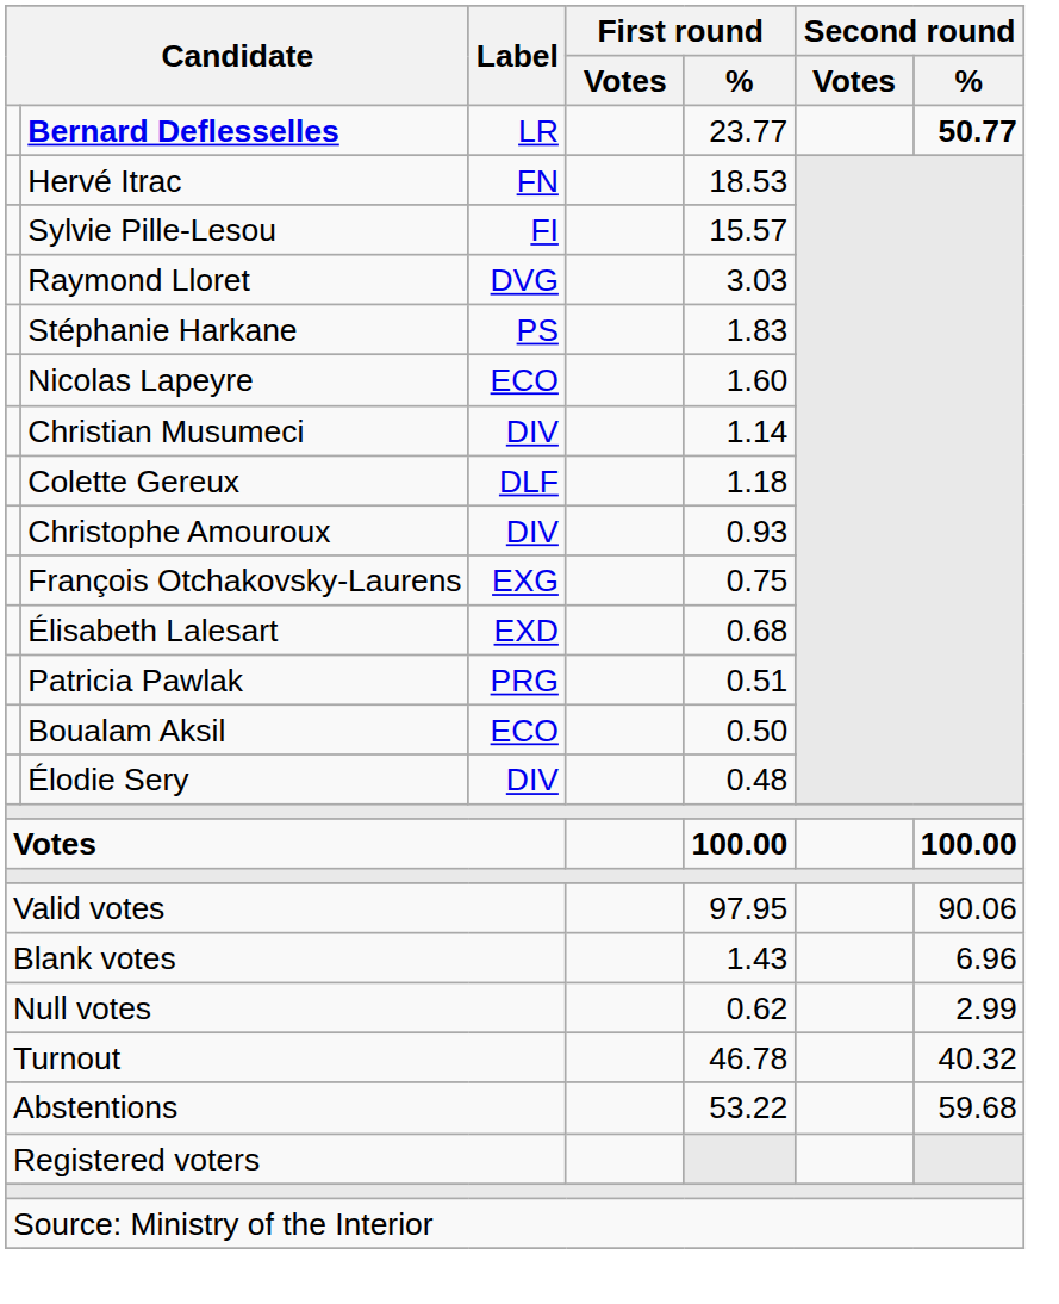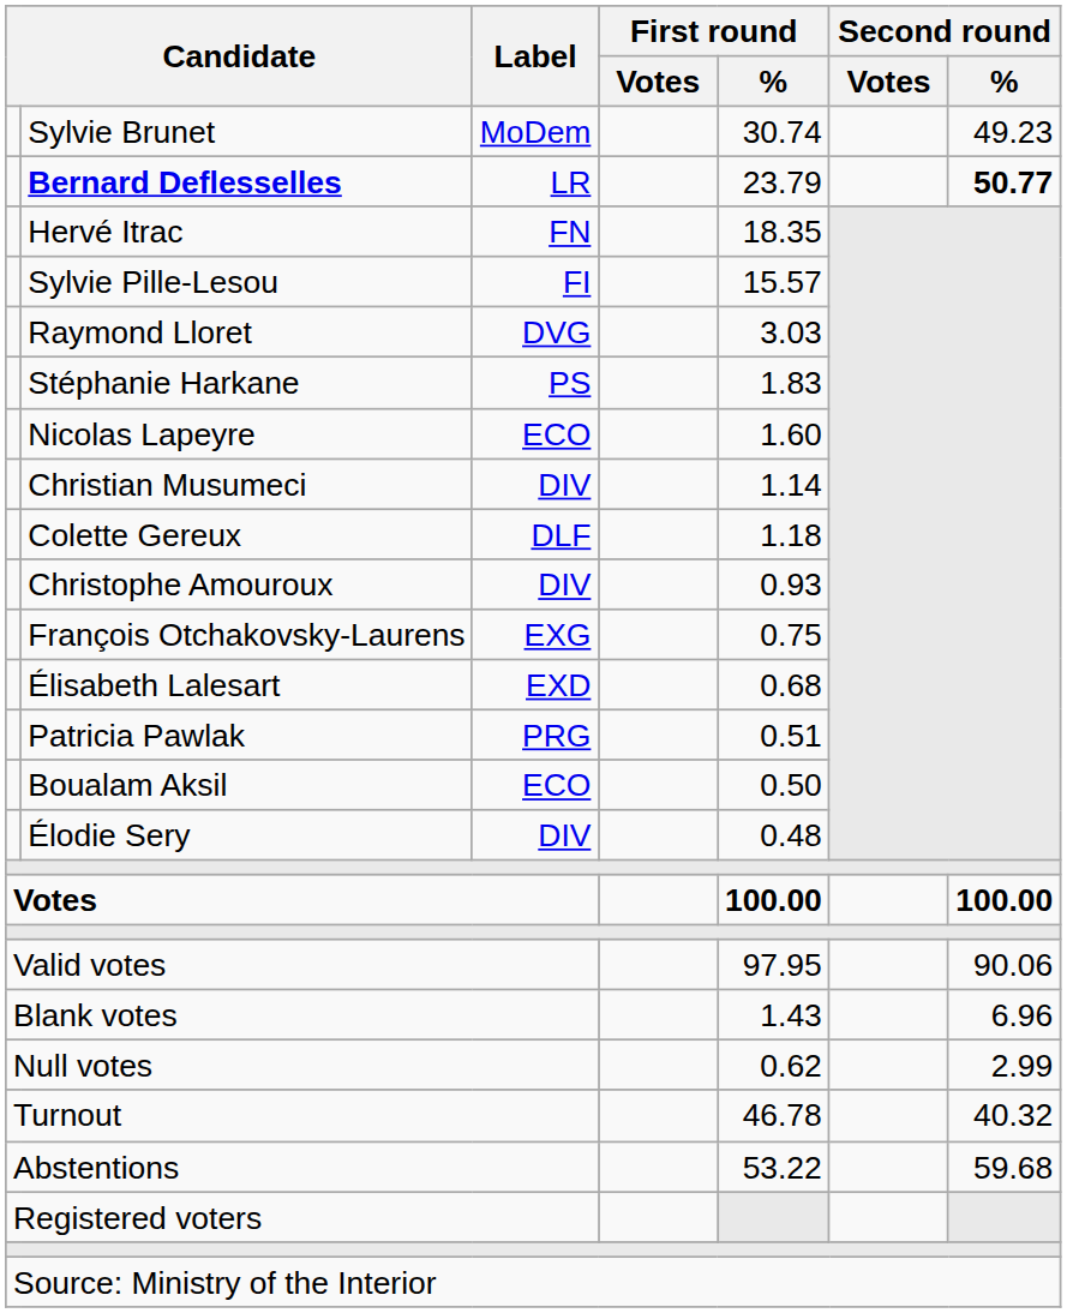+ row: Sylvie Brunet | MoDem | 30.74 | 49.23
Bernard Deflesselles | First round / %: 23.77 -> 23.79
Hervé Itrac | First round / %: 18.53 -> 18.35
